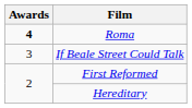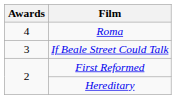Roma | Awards: bold -> normal
